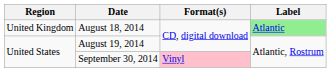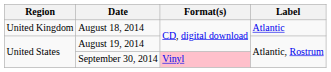August 18, 2014 | Label: lightgreen background -> no background
